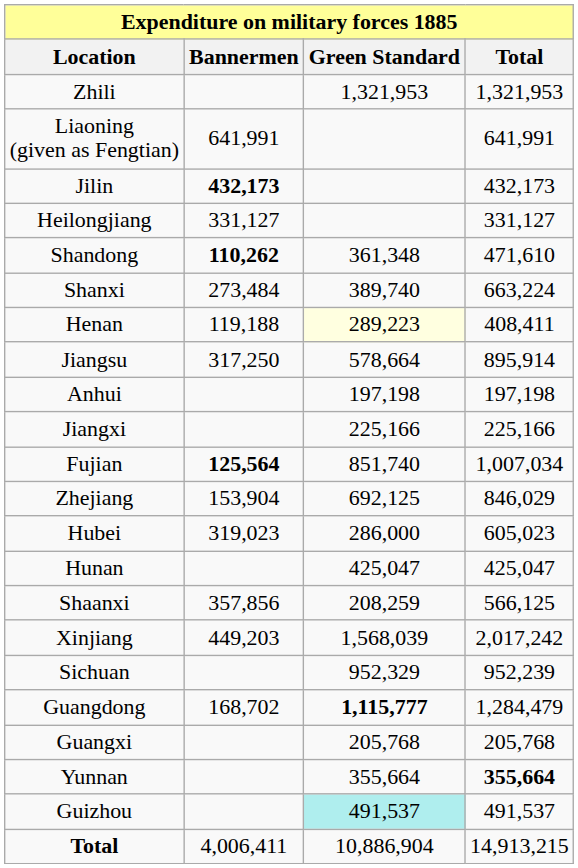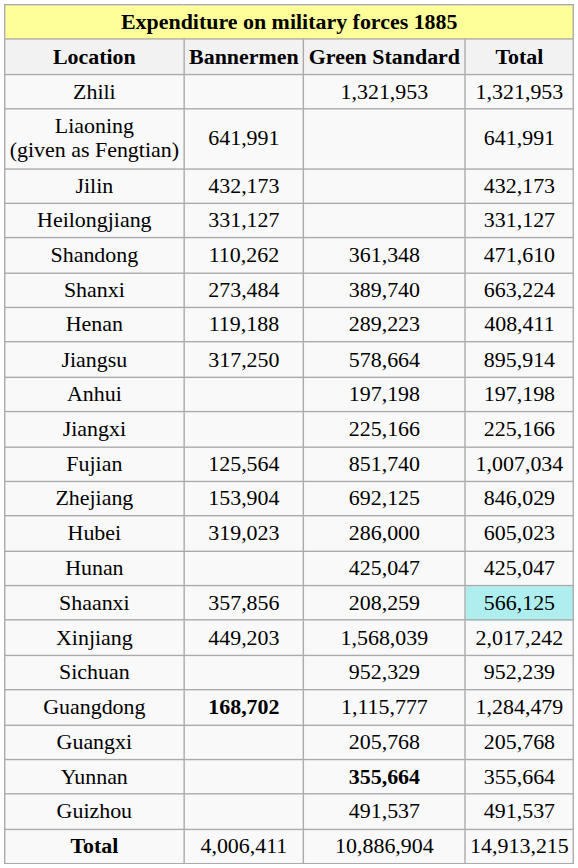Jilin | Bannermen: bold -> normal
Shandong | Bannermen: bold -> normal
Henan | Green Standard: lightyellow background -> no background
Fujian | Bannermen: bold -> normal
Shaanxi | Total: no background -> paleturquoise background
Guangdong | Bannermen: normal -> bold
Guangdong | Green Standard: bold -> normal
Yunnan | Green Standard: normal -> bold
Yunnan | Total: bold -> normal
Guizhou | Green Standard: paleturquoise background -> no background
